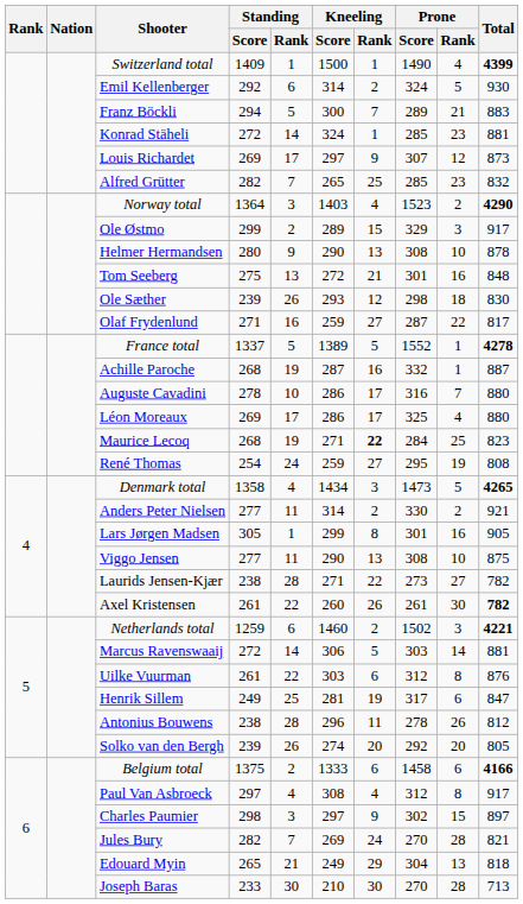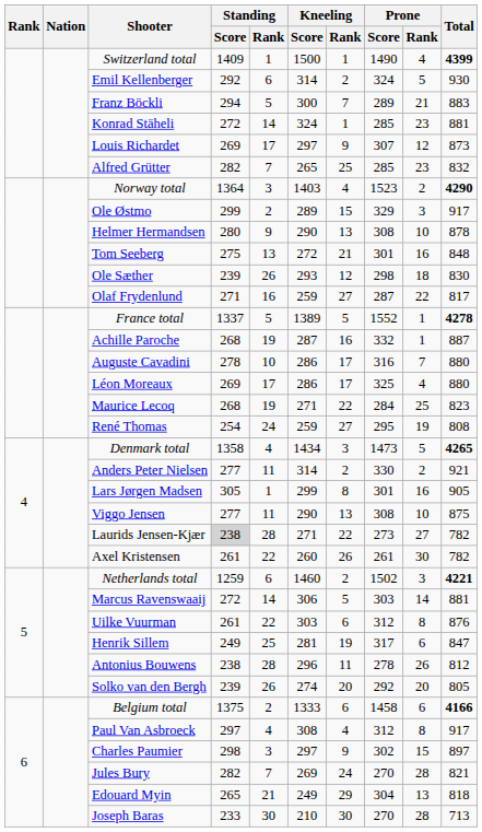Maurice Lecoq | Kneeling / Rank: bold -> normal
Laurids Jensen-Kjær | Standing / Score: no background -> lightgrey background
Axel Kristensen | Total: bold -> normal
